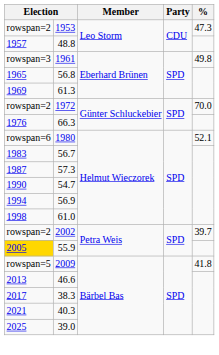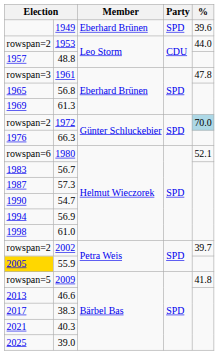+ row: 1949 | Eberhard Brünen | SPD | 39.6
1953 | %: 47.3 -> 44.0
1961 | %: 49.8 -> 47.8
1972 | %: no background -> lightblue background
